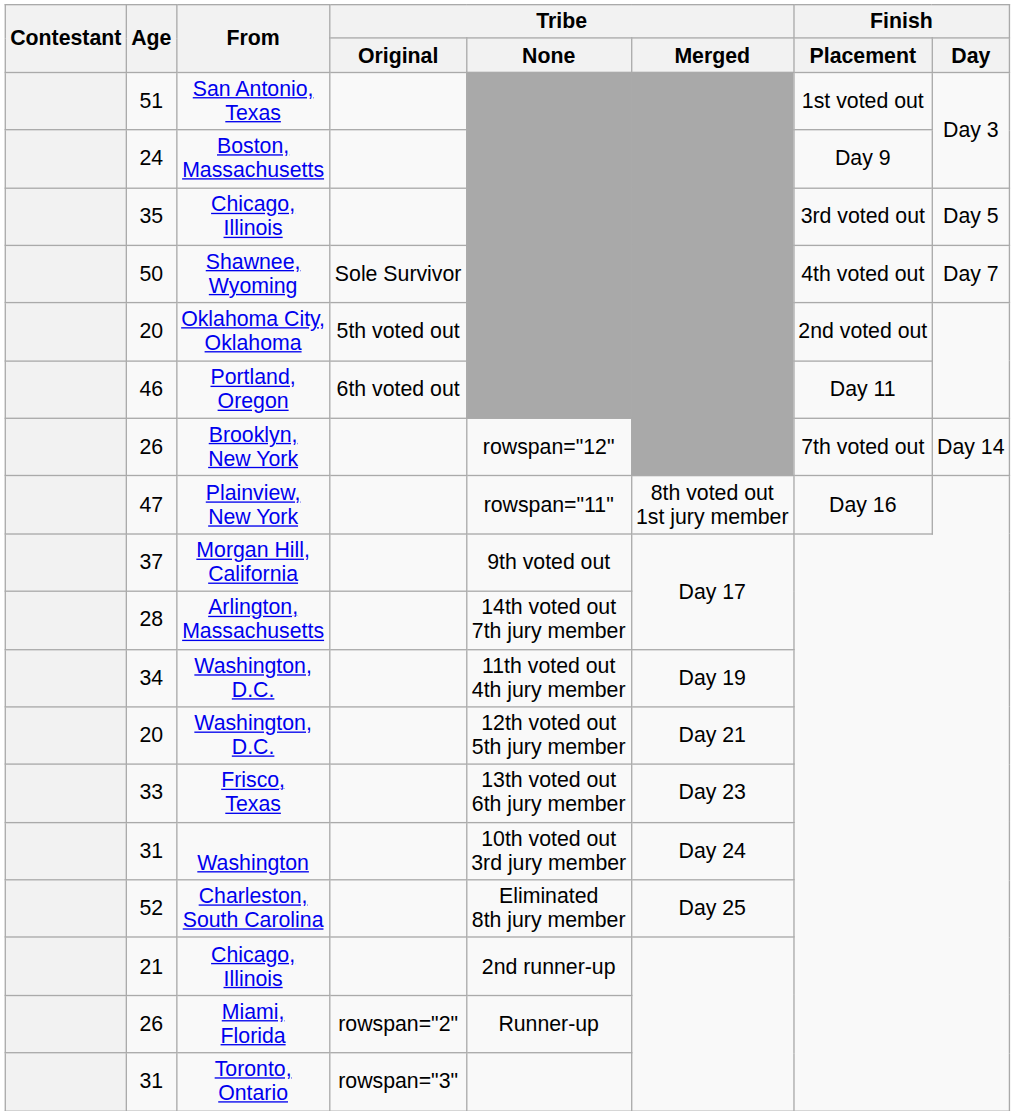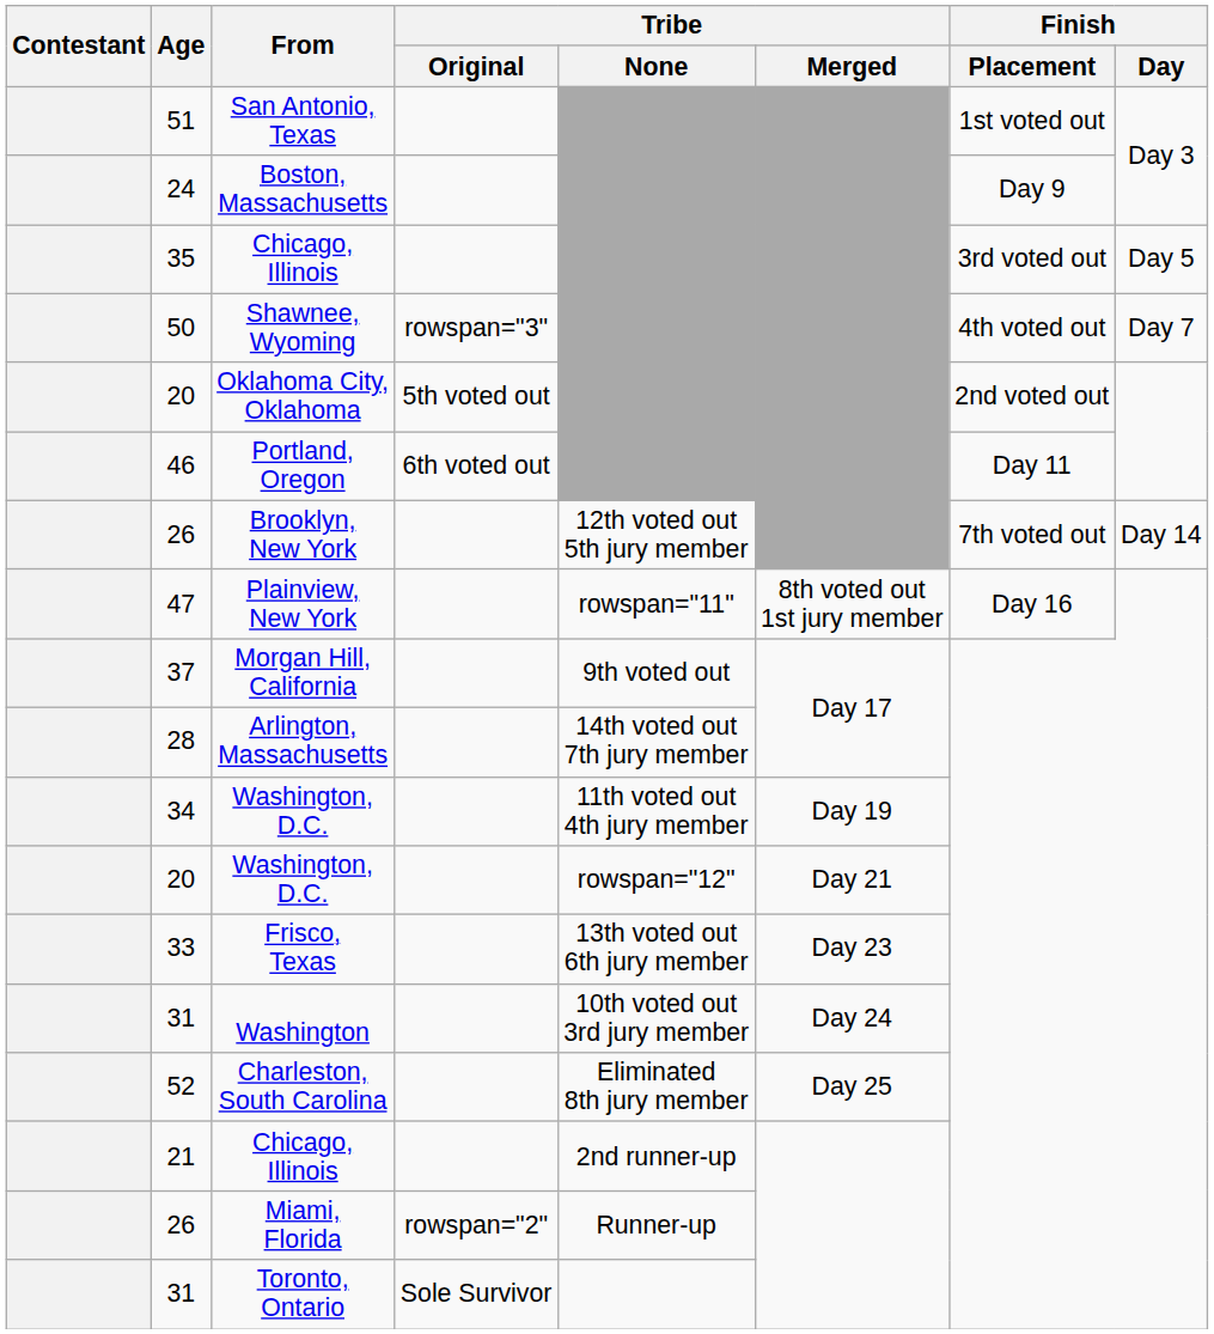Shawnee, Wyoming | Tribe / Original: Sole Survivor -> rowspan="3"
Brooklyn, New York | Tribe / None: rowspan="12" -> 12th voted out 5th jury member
20 / Washington, D.C. | Tribe / None: 12th voted out 5th jury member -> rowspan="12"
Toronto, Ontario | Tribe / Original: rowspan="3" -> Sole Survivor
